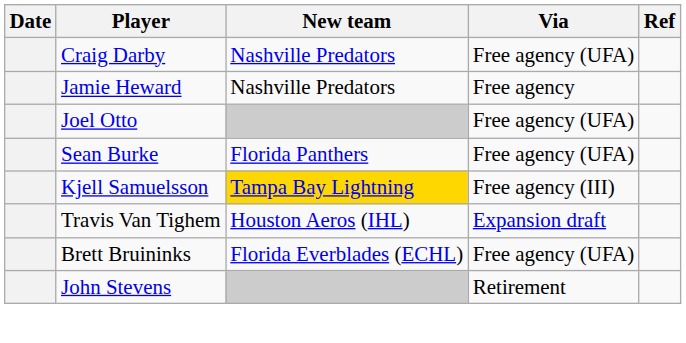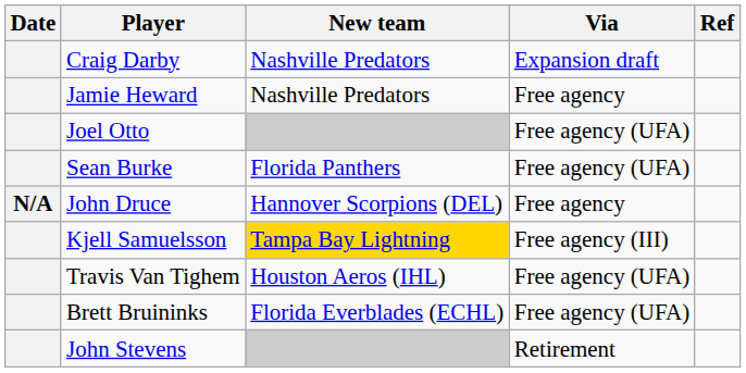Craig Darby | Via: Free agency (UFA) -> Expansion draft
+ row: N/A | John Druce | Hannover Scorpions (DEL) | Free agency
Travis Van Tighem | Via: Expansion draft -> Free agency (UFA)
